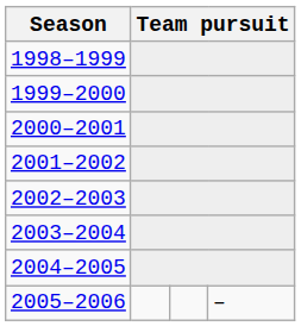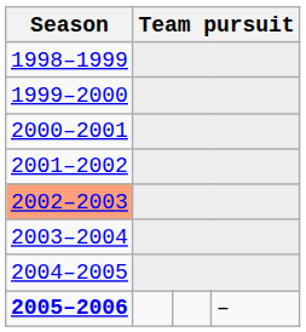2002–2003 | Season: no background -> lightsalmon background
2005–2006 | Season: normal -> bold
